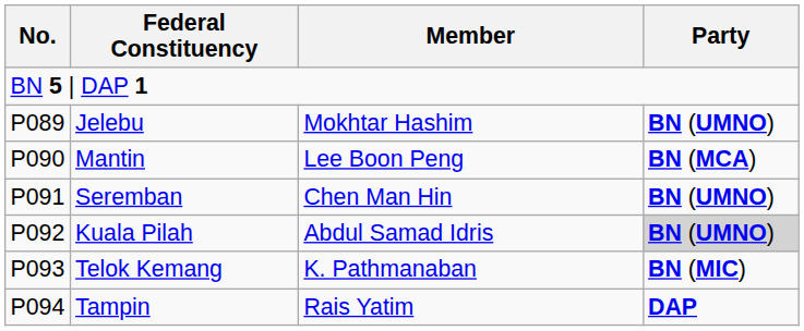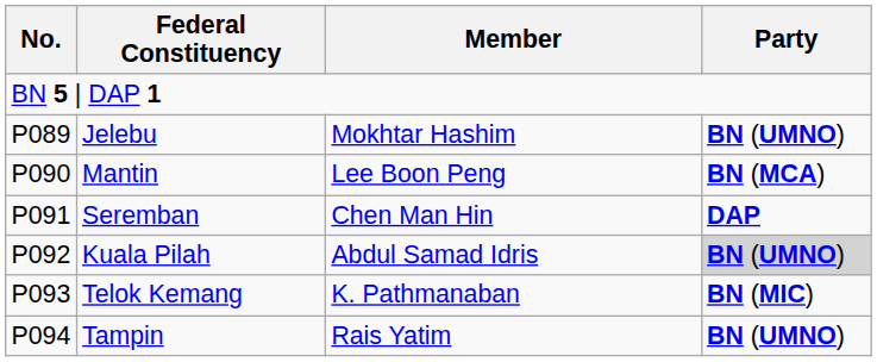Seremban | Party: BN (UMNO) -> DAP
Tampin | Party: DAP -> BN (UMNO)
